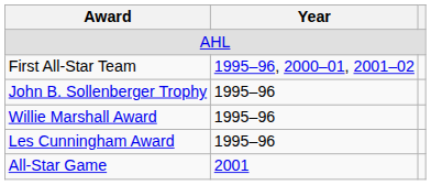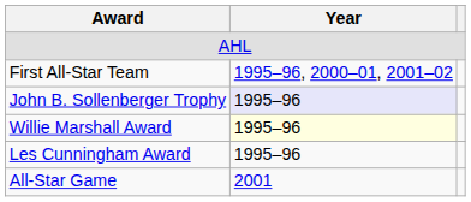John B. Sollenberger Trophy | Year: no background -> lavender background
Willie Marshall Award | Year: no background -> lightyellow background
